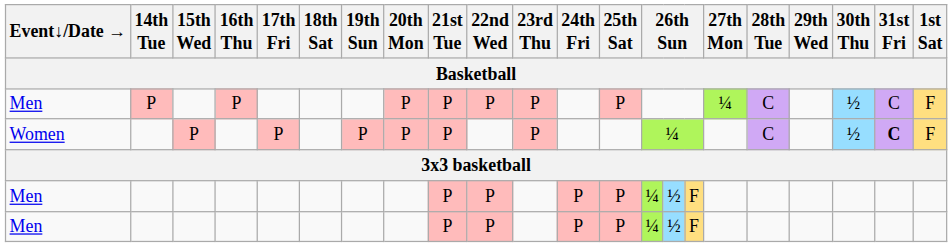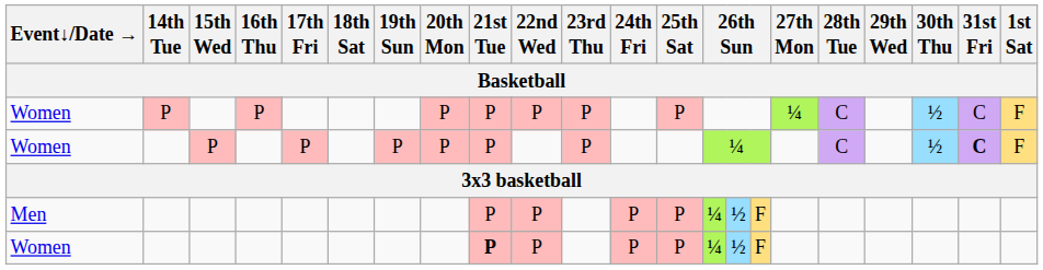row 3 | Event↓/Date →: Men -> Women
row 7 | Event↓/Date →: Men -> Women
row 7 | 21st Tue: normal -> bold
